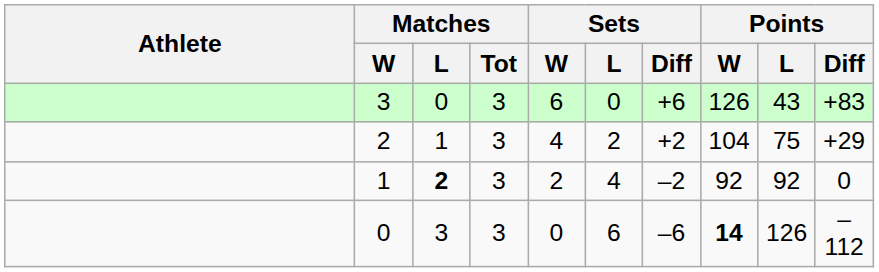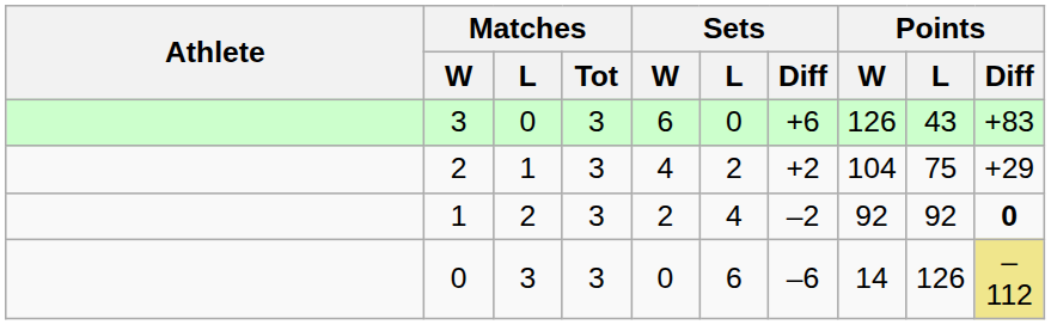row 5 | Matches / L: bold -> normal
row 5 | Points / Diff: normal -> bold
row 6 | Points / W: bold -> normal
row 6 | Points / Diff: no background -> khaki background
